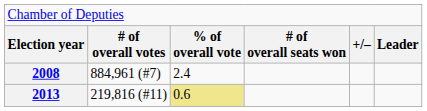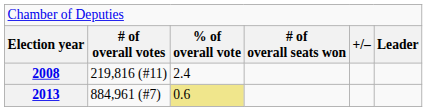2008 | column 2: 884,961 (#7) -> 219,816 (#11)
2013 | column 2: 219,816 (#11) -> 884,961 (#7)
